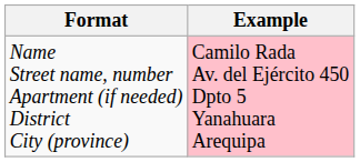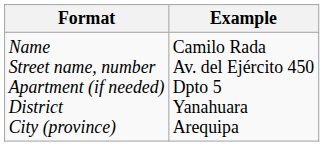row 2 | Example: pink background -> no background
